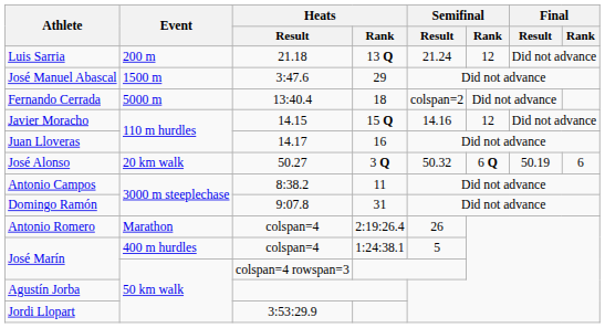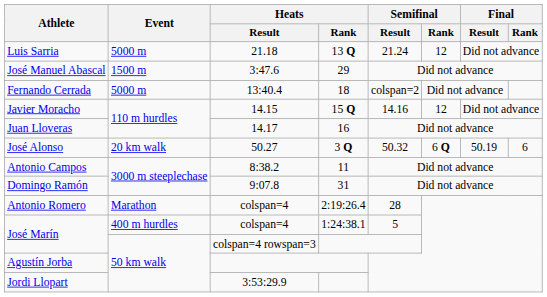Luis Sarria | Event: 200 m -> 5000 m
Antonio Romero | Semifinal / Result: 26 -> 28
